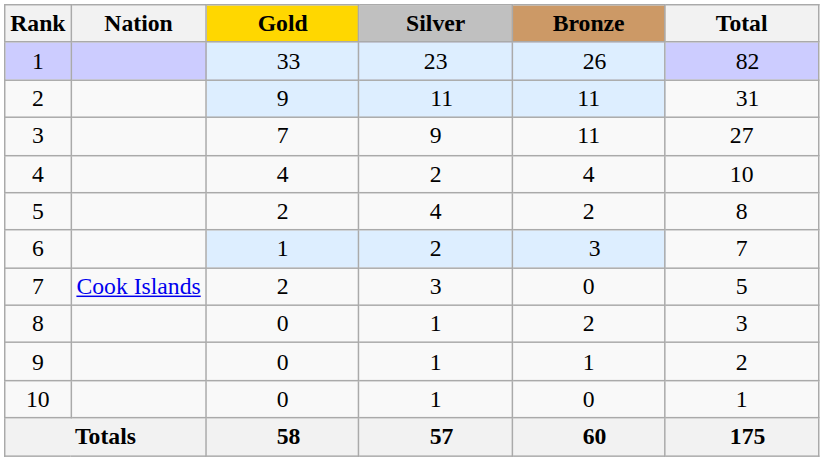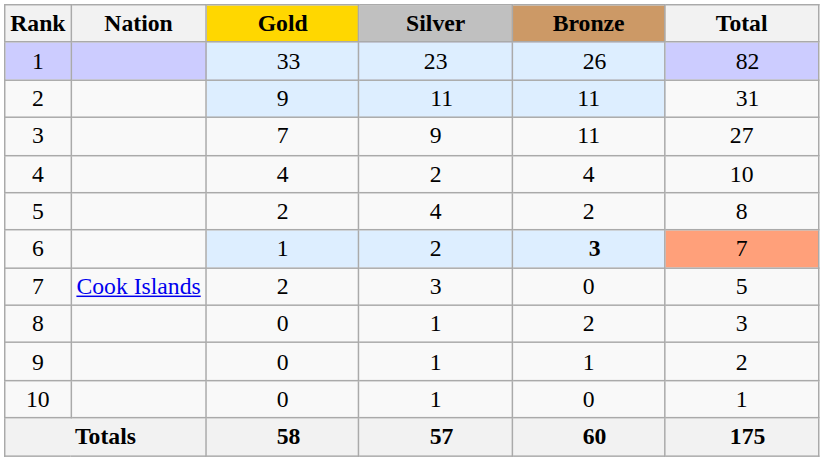6 | Bronze: normal -> bold
6 | Total: no background -> lightsalmon background
